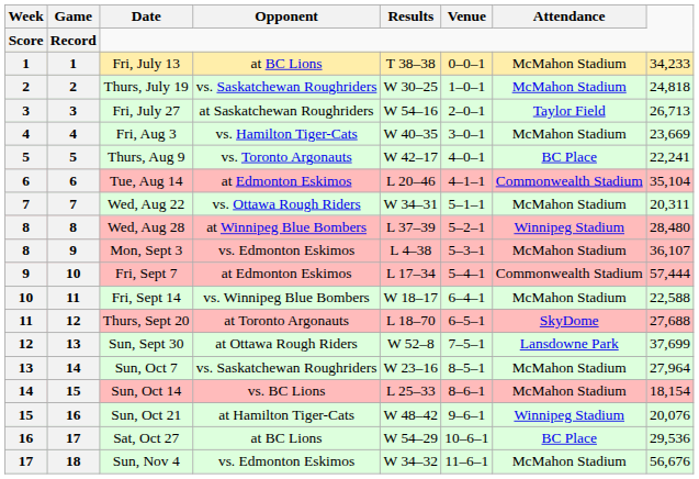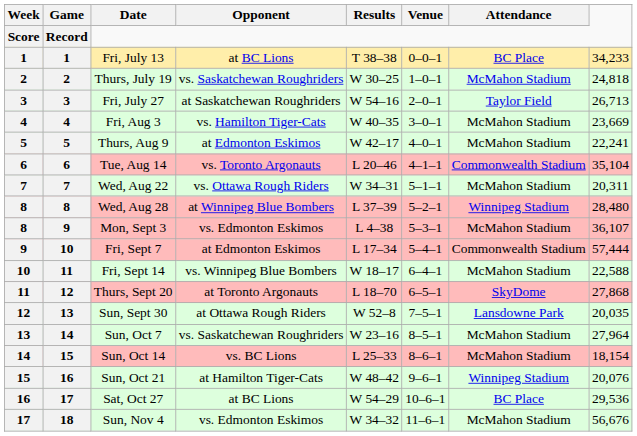Fri, July 13 | Attendance: McMahon Stadium -> BC Place
Thurs, Aug 9 | Opponent: vs. Toronto Argonauts -> at Edmonton Eskimos
Thurs, Aug 9 | Attendance: BC Place -> McMahon Stadium
Tue, Aug 14 | Opponent: at Edmonton Eskimos -> vs. Toronto Argonauts
Thurs, Sept 20 | column 8: 27,688 -> 27,868
Sun, Sept 30 | column 8: 37,699 -> 20,035
